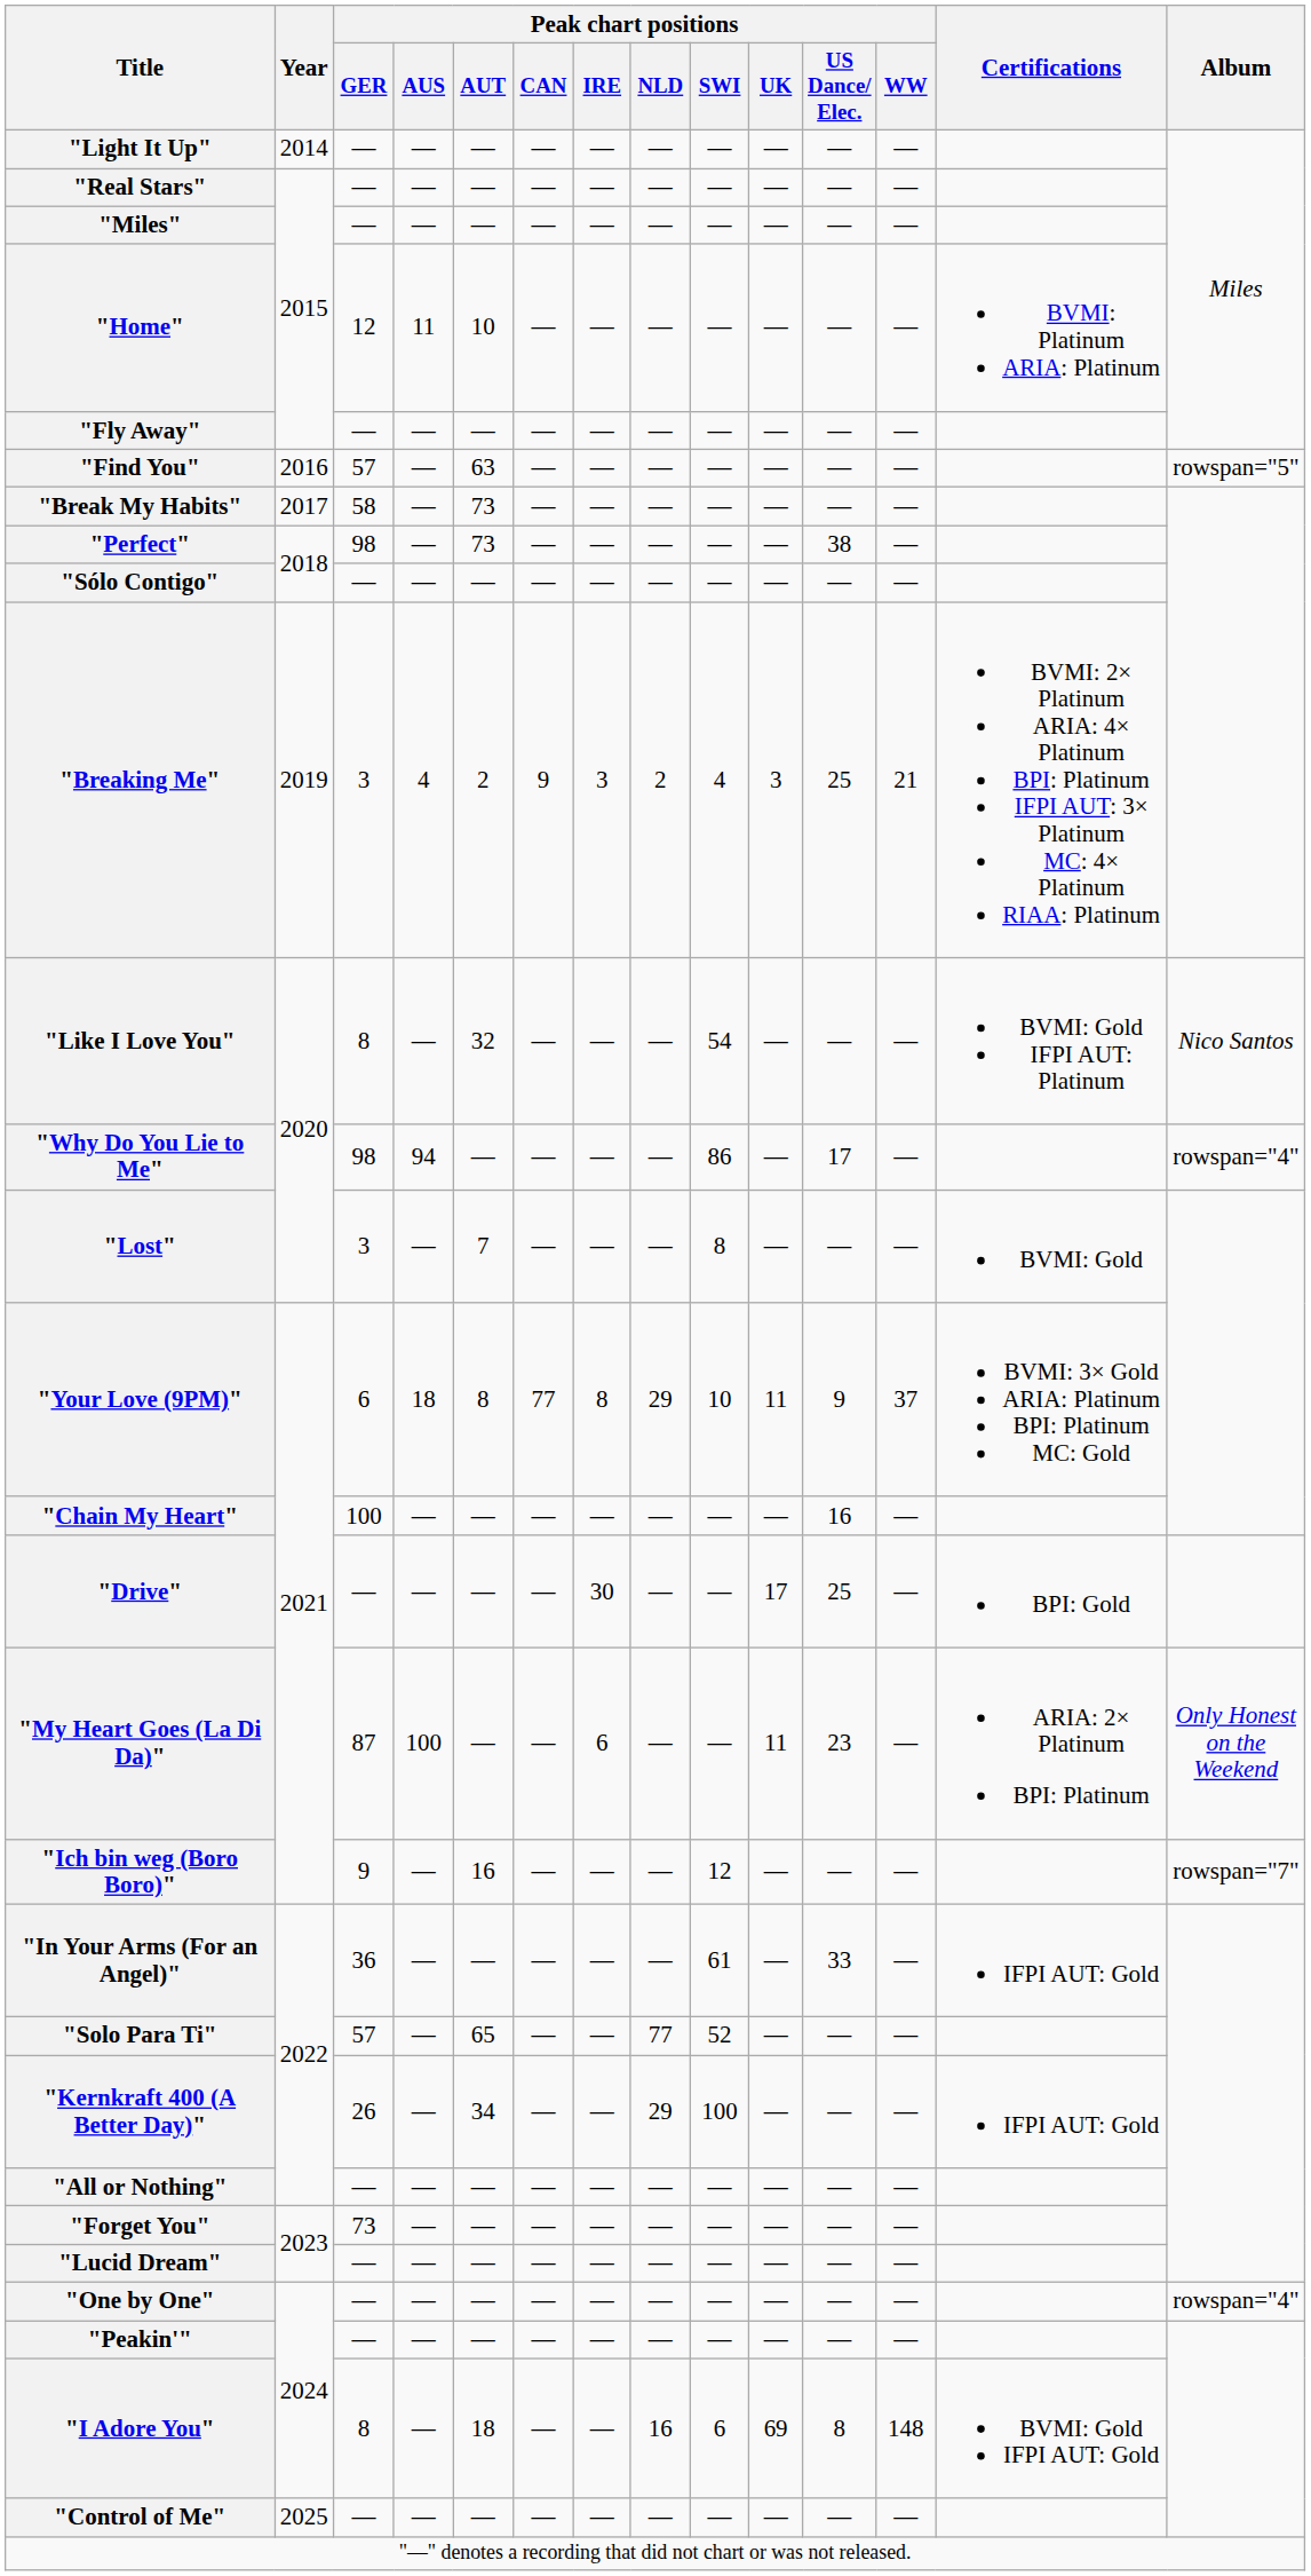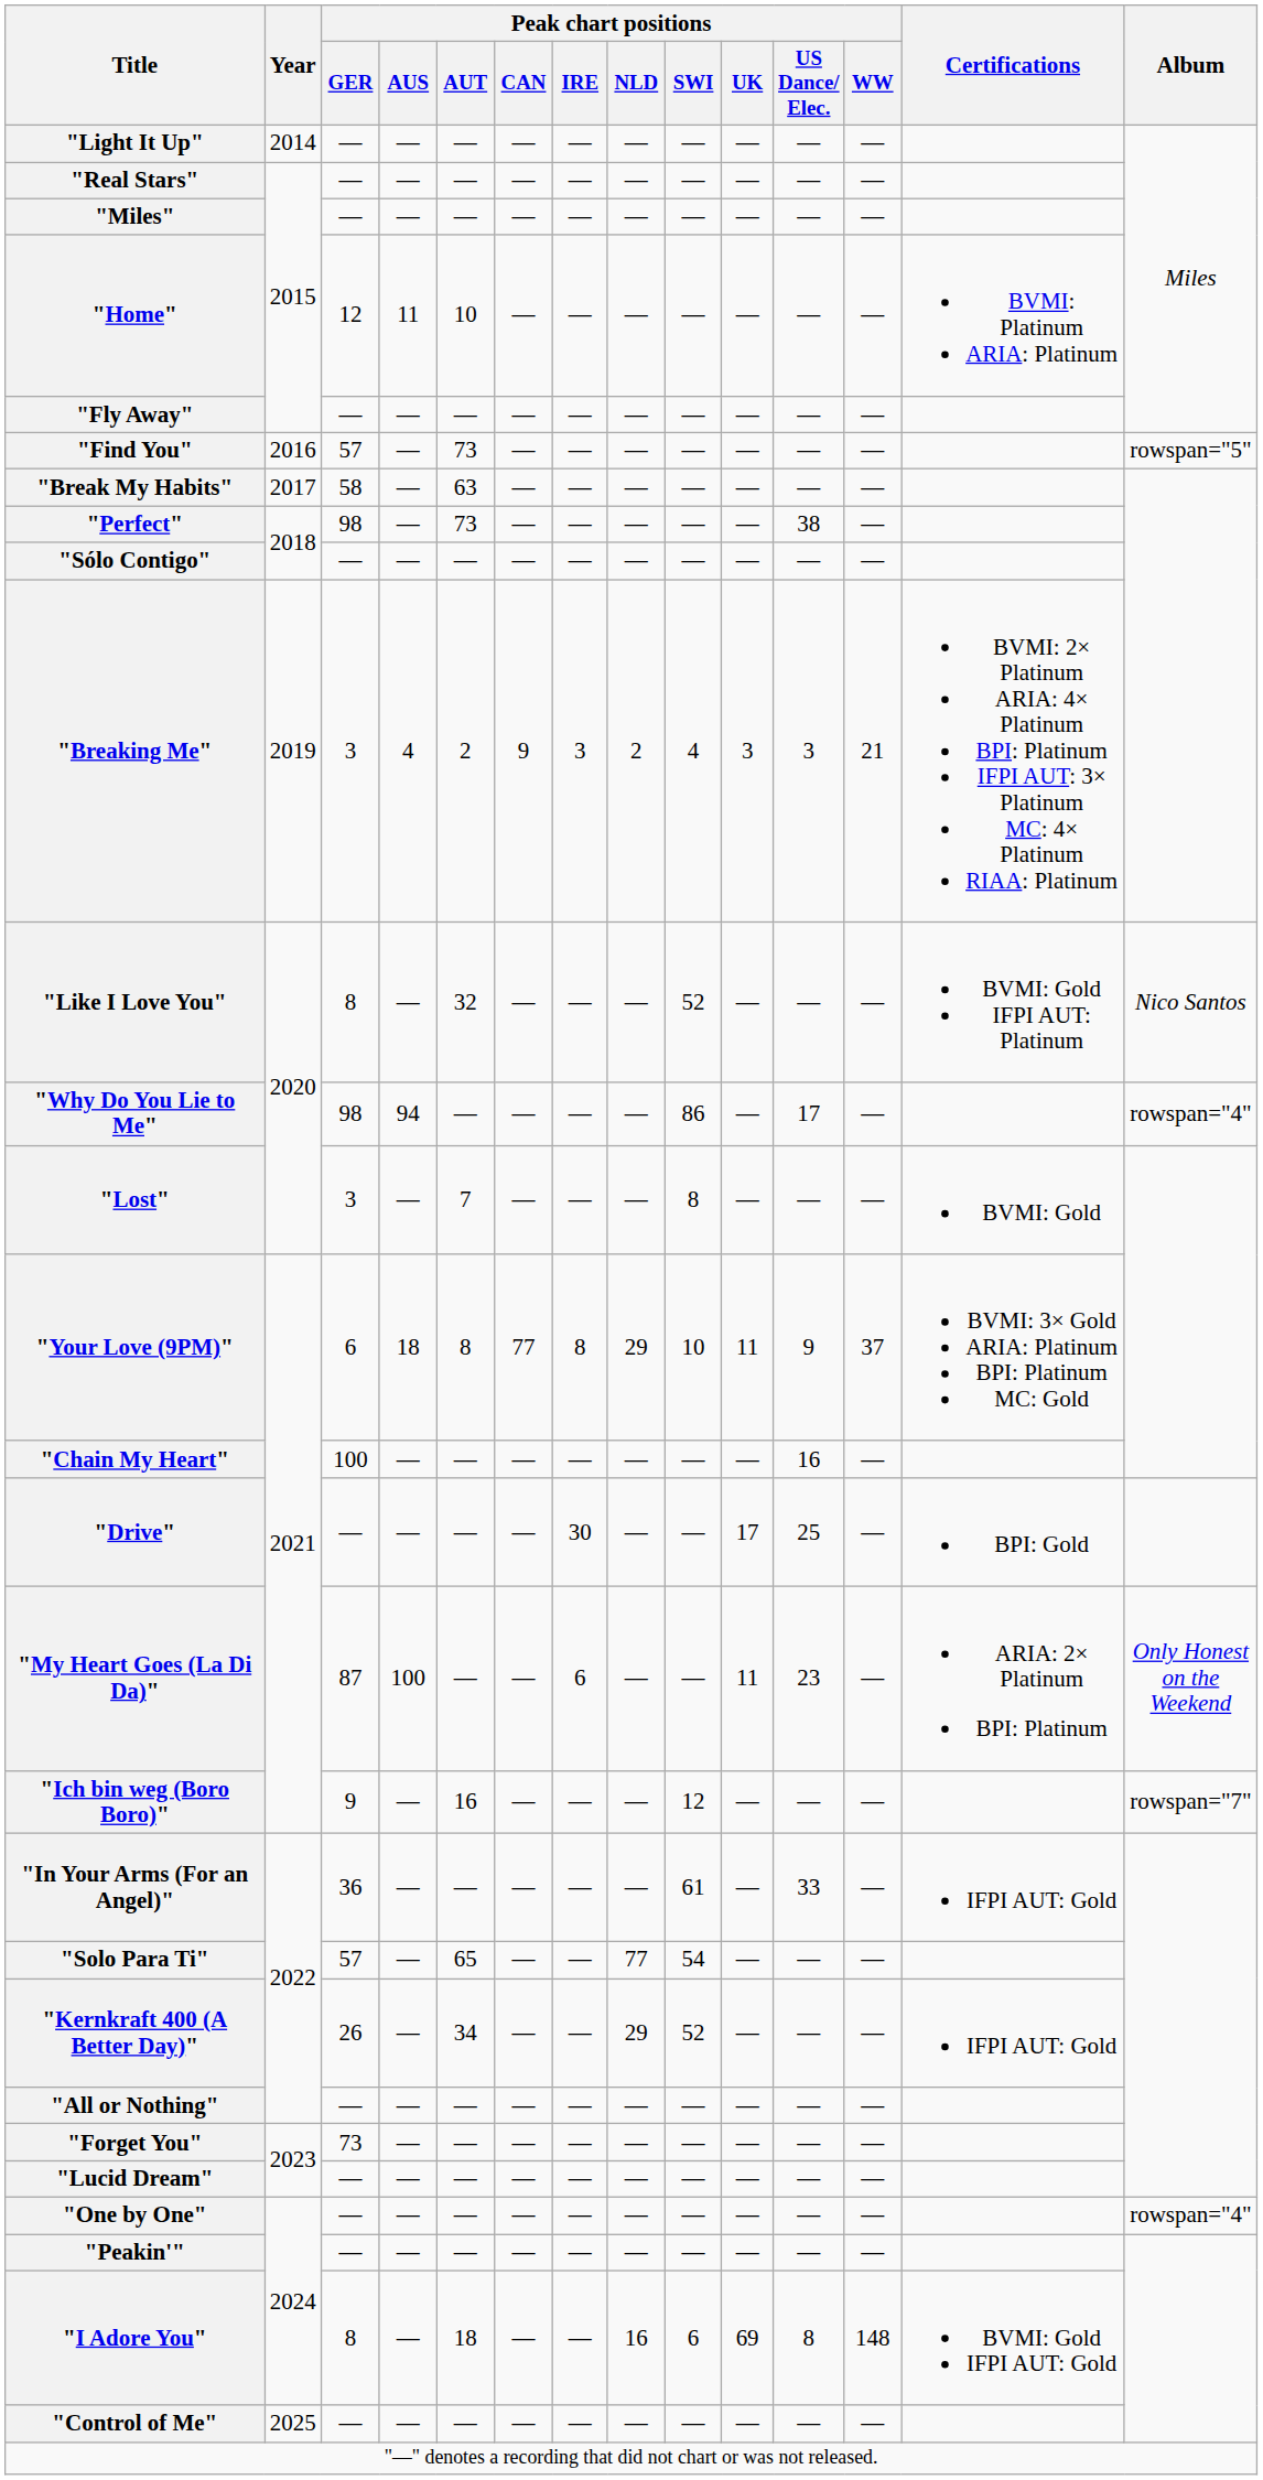"Find You" | Peak chart positions / AUT: 63 -> 73
"Break My Habits" | Peak chart positions / AUT: 73 -> 63
"Breaking Me" | Peak chart positions / US Dance/ Elec.: 25 -> 3
"Like I Love You" | Peak chart positions / SWI: 54 -> 52
"Solo Para Ti" | Peak chart positions / SWI: 52 -> 54
"Kernkraft 400 (A Better Day)" | Peak chart positions / SWI: 100 -> 52
